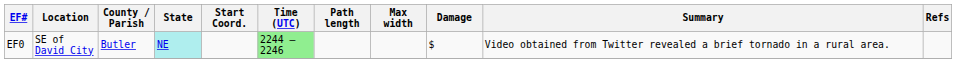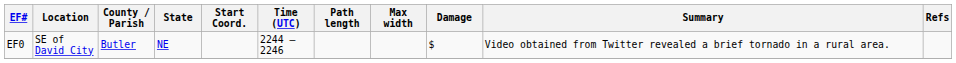EF0 | State: paleturquoise background -> no background
EF0 | Time (UTC): lightgreen background -> no background
